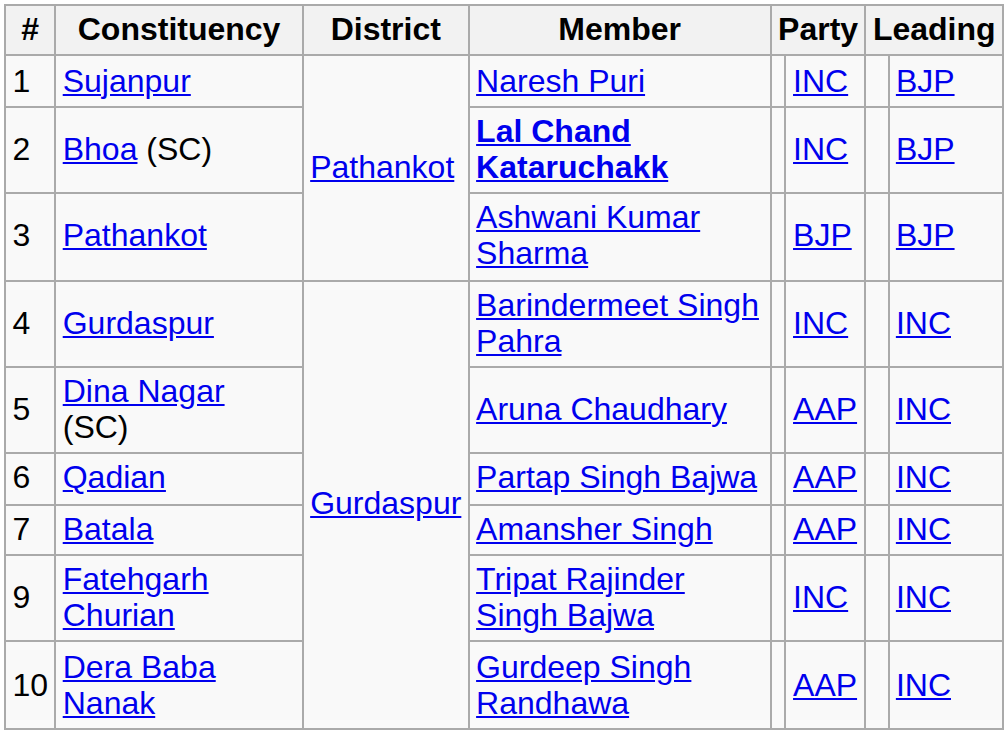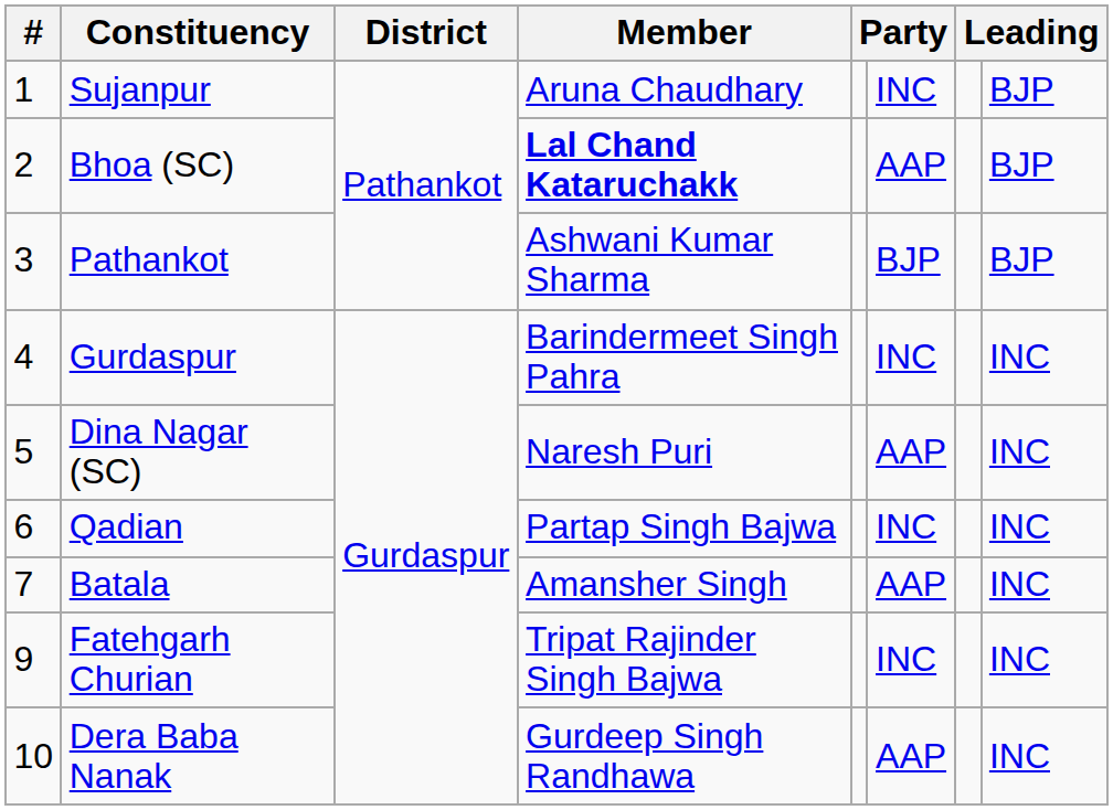Sujanpur | Member: Naresh Puri -> Aruna Chaudhary
Bhoa (SC) | column 6: INC -> AAP
Dina Nagar (SC) | Member: Aruna Chaudhary -> Naresh Puri
Qadian | column 6: AAP -> INC
